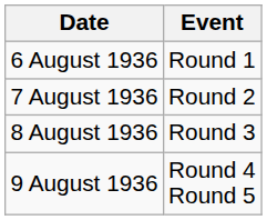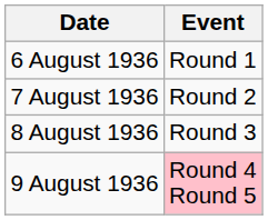9 August 1936 | Event: no background -> pink background
